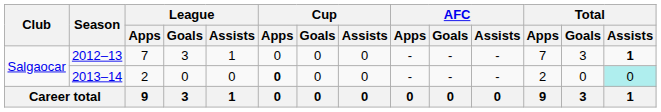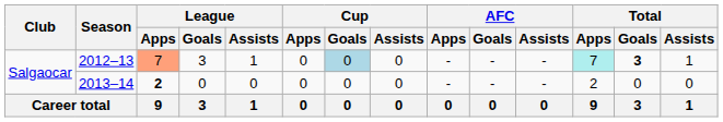2012–13 | League / Apps: no background -> lightsalmon background
2012–13 | Cup / Goals: no background -> lightblue background
2012–13 | Total / Apps: no background -> paleturquoise background
2012–13 | Total / Goals: normal -> bold
2012–13 | Total / Assists: bold -> normal
2013–14 | League / Apps: normal -> bold
2013–14 | Cup / Apps: bold -> normal
2013–14 | Total / Assists: paleturquoise background -> no background
